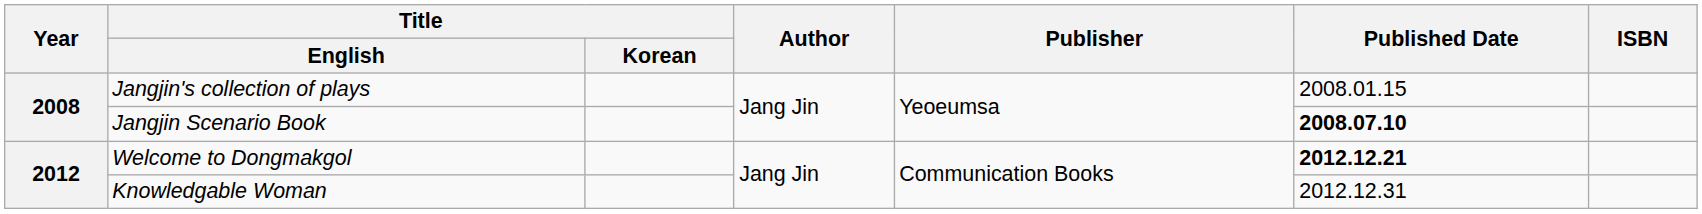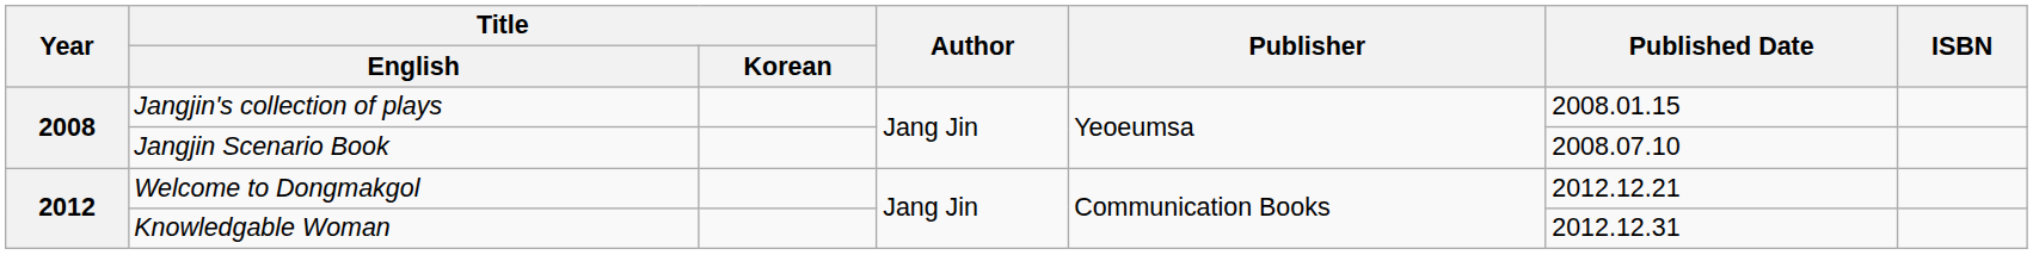Jangjin Scenario Book | Published Date: bold -> normal
Welcome to Dongmakgol | Published Date: bold -> normal
